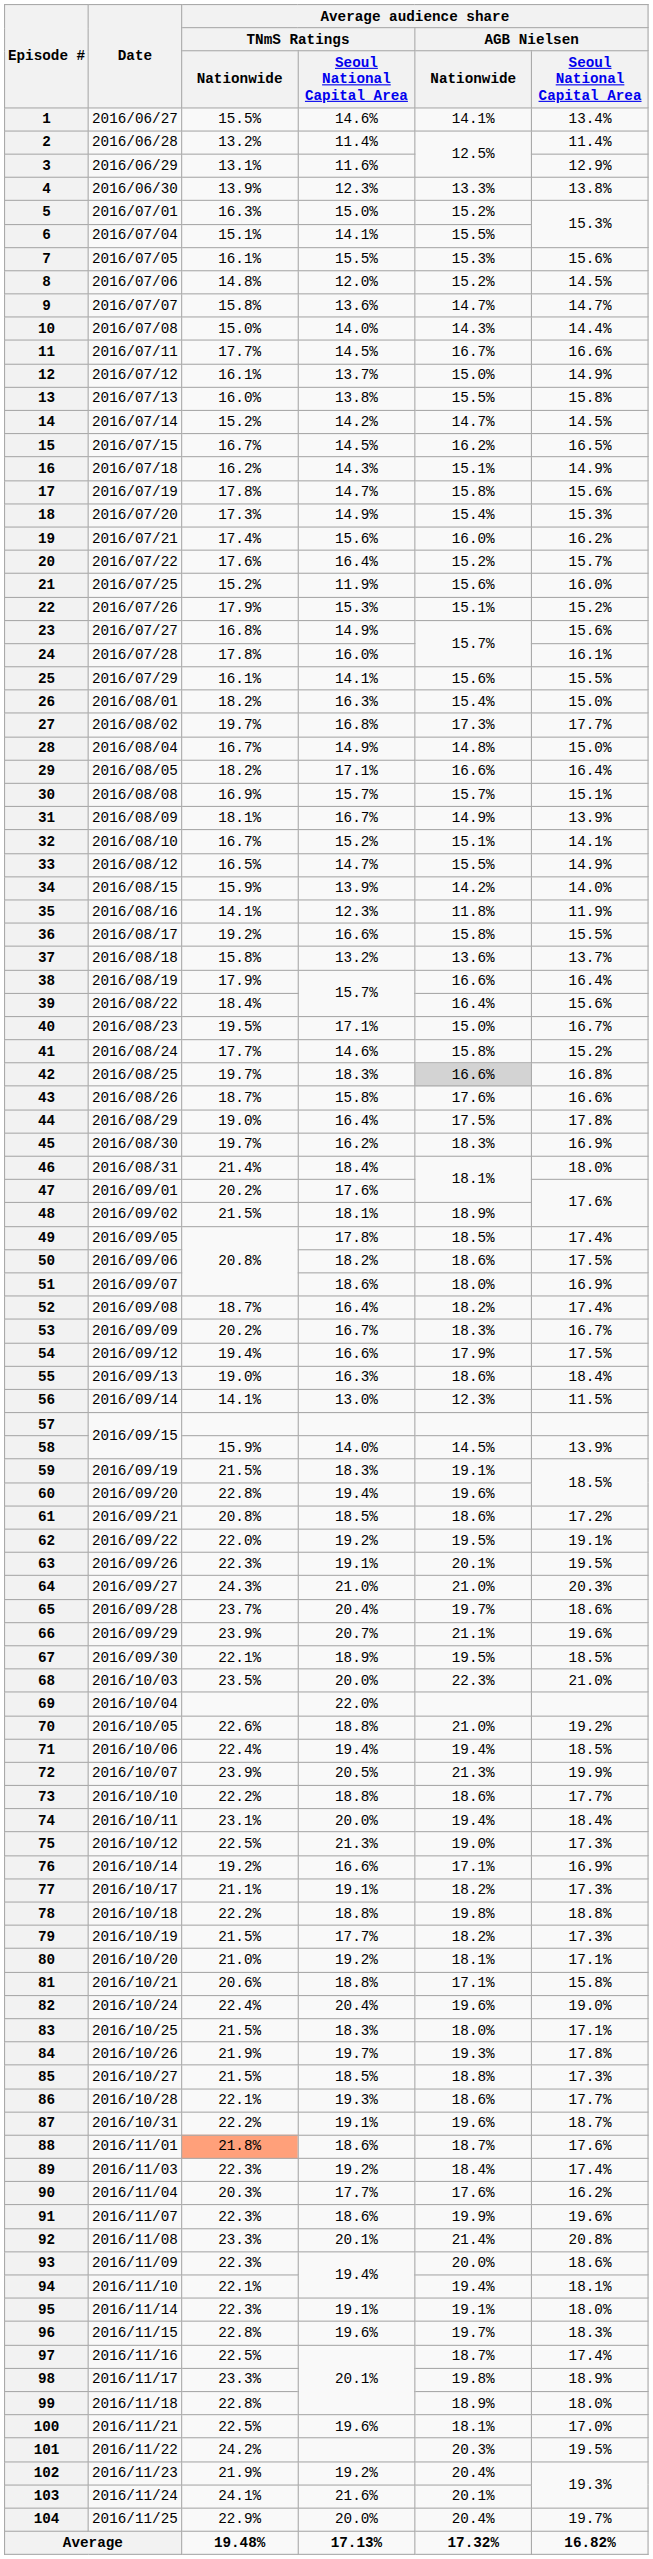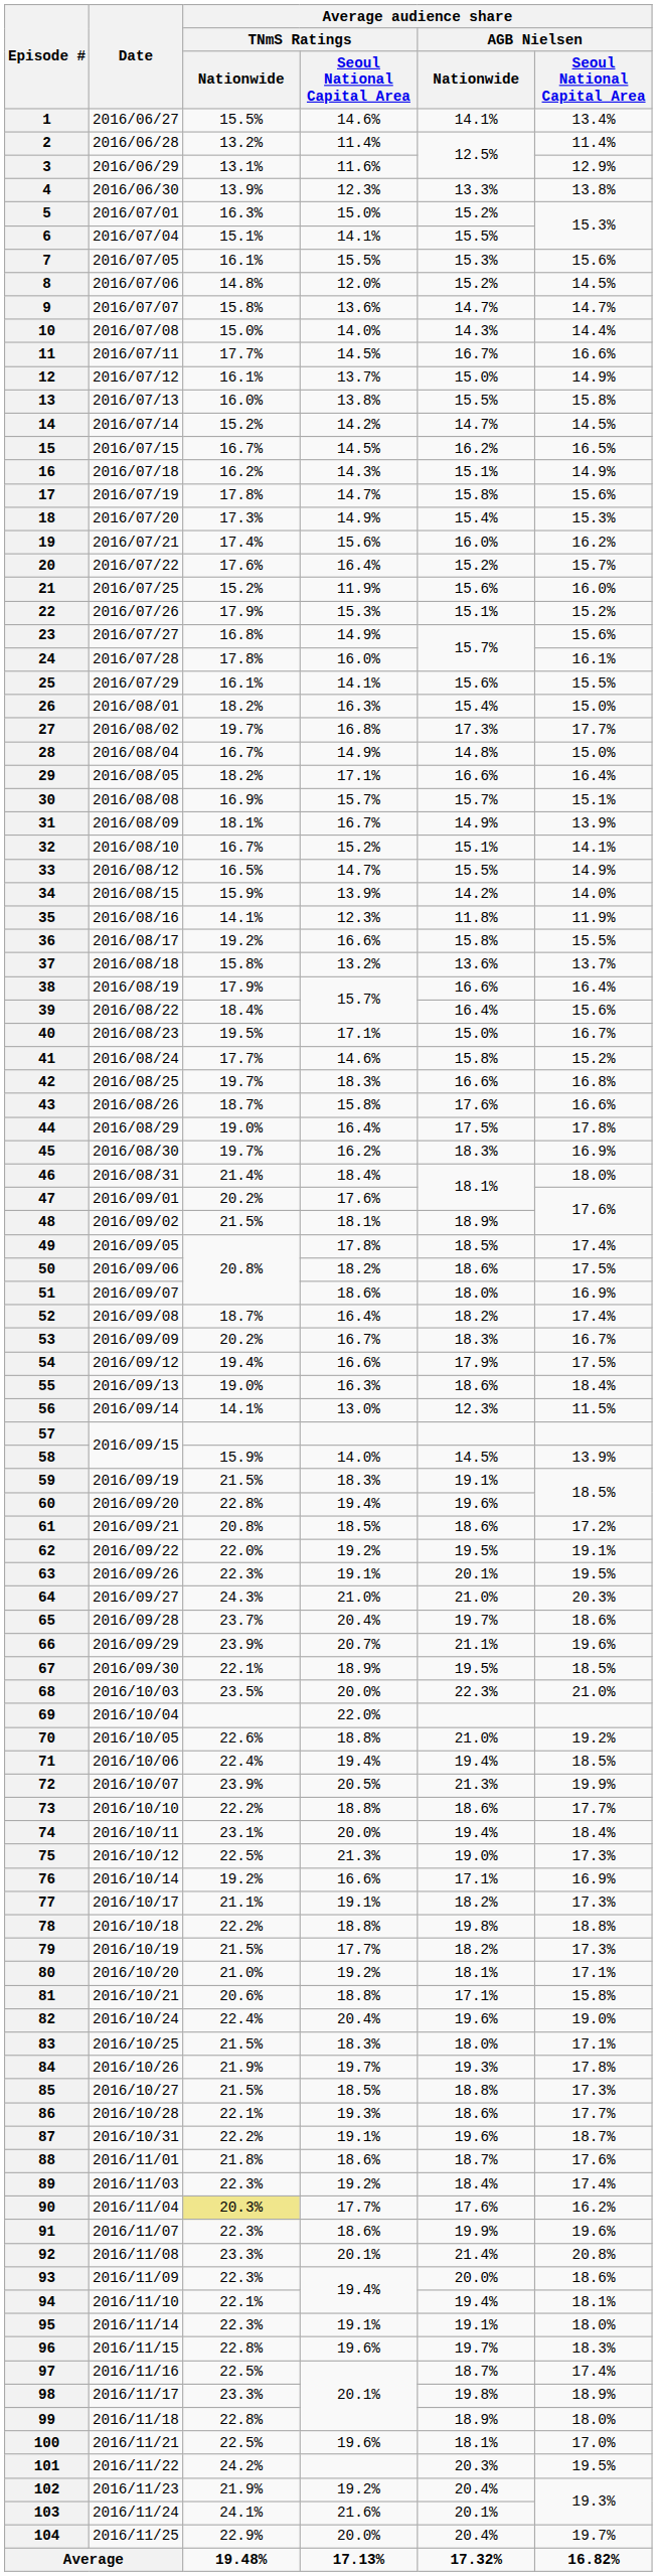42 | Average audience share / AGB Nielsen / Nationwide: lightgrey background -> no background
88 | Average audience share / TNmS Ratings / Nationwide: lightsalmon background -> no background
90 | Average audience share / TNmS Ratings / Nationwide: no background -> khaki background
